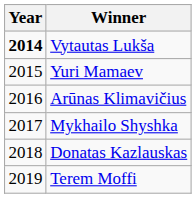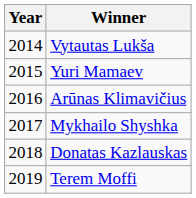Vytautas Lukša | Year: bold -> normal
